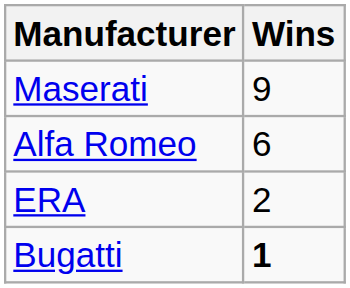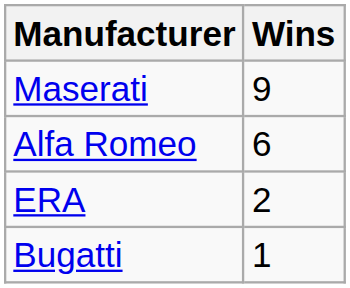Bugatti | Wins: bold -> normal
